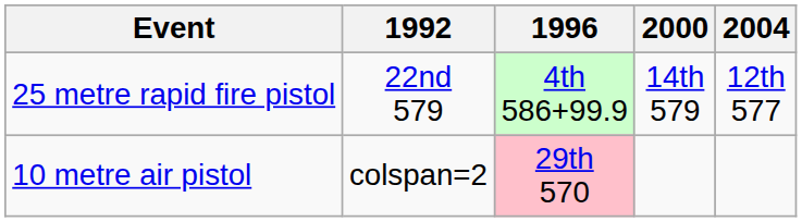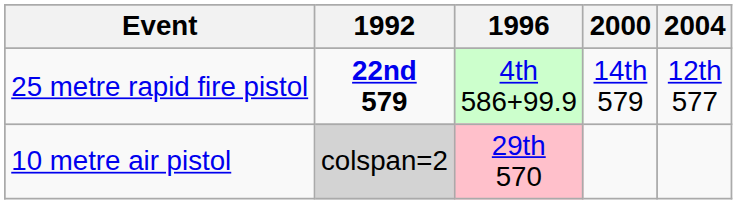25 metre rapid fire pistol | 1992: normal -> bold
10 metre air pistol | 1992: no background -> lightgrey background
